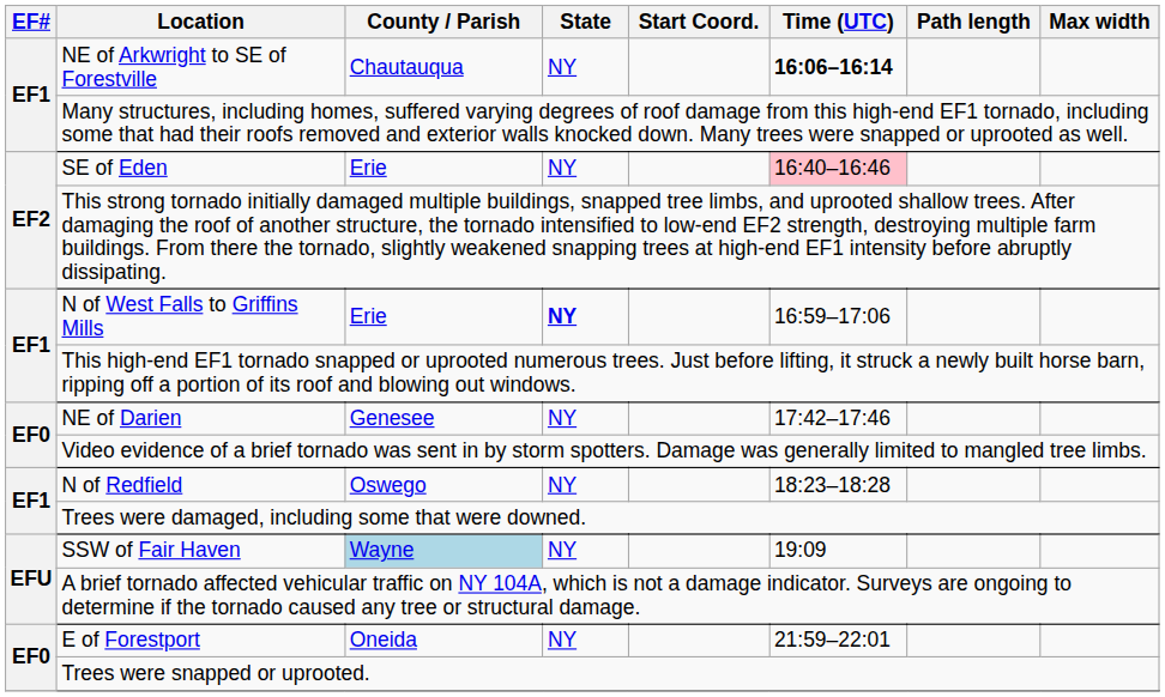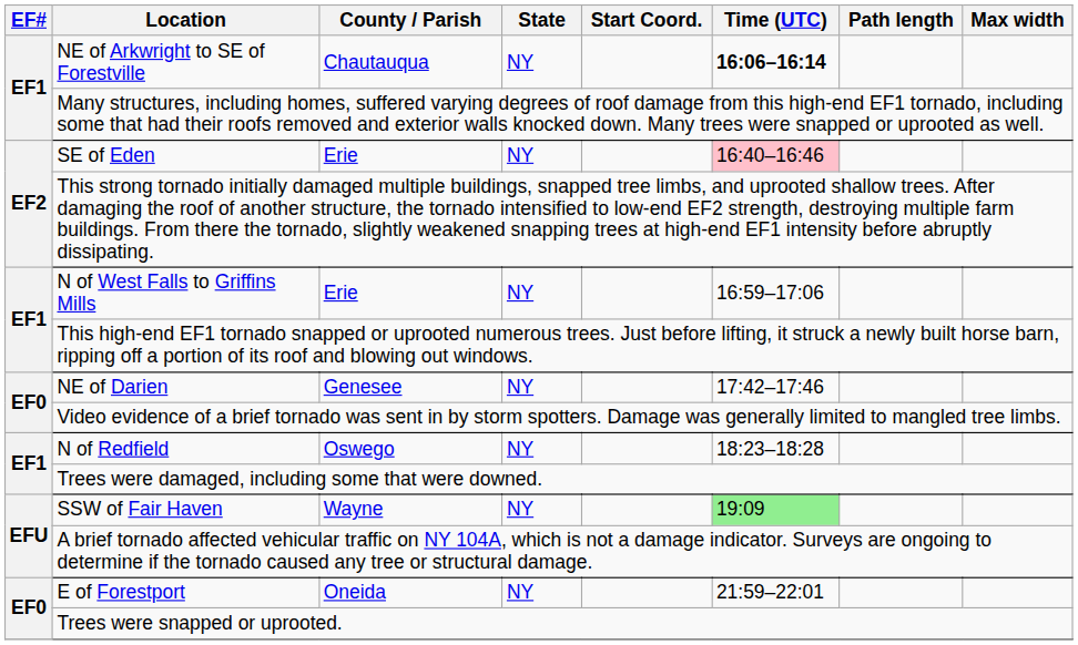N of West Falls to Griffins Mills | State: bold -> normal
SSW of Fair Haven | County / Parish: lightblue background -> no background
SSW of Fair Haven | Time (UTC): no background -> lightgreen background
